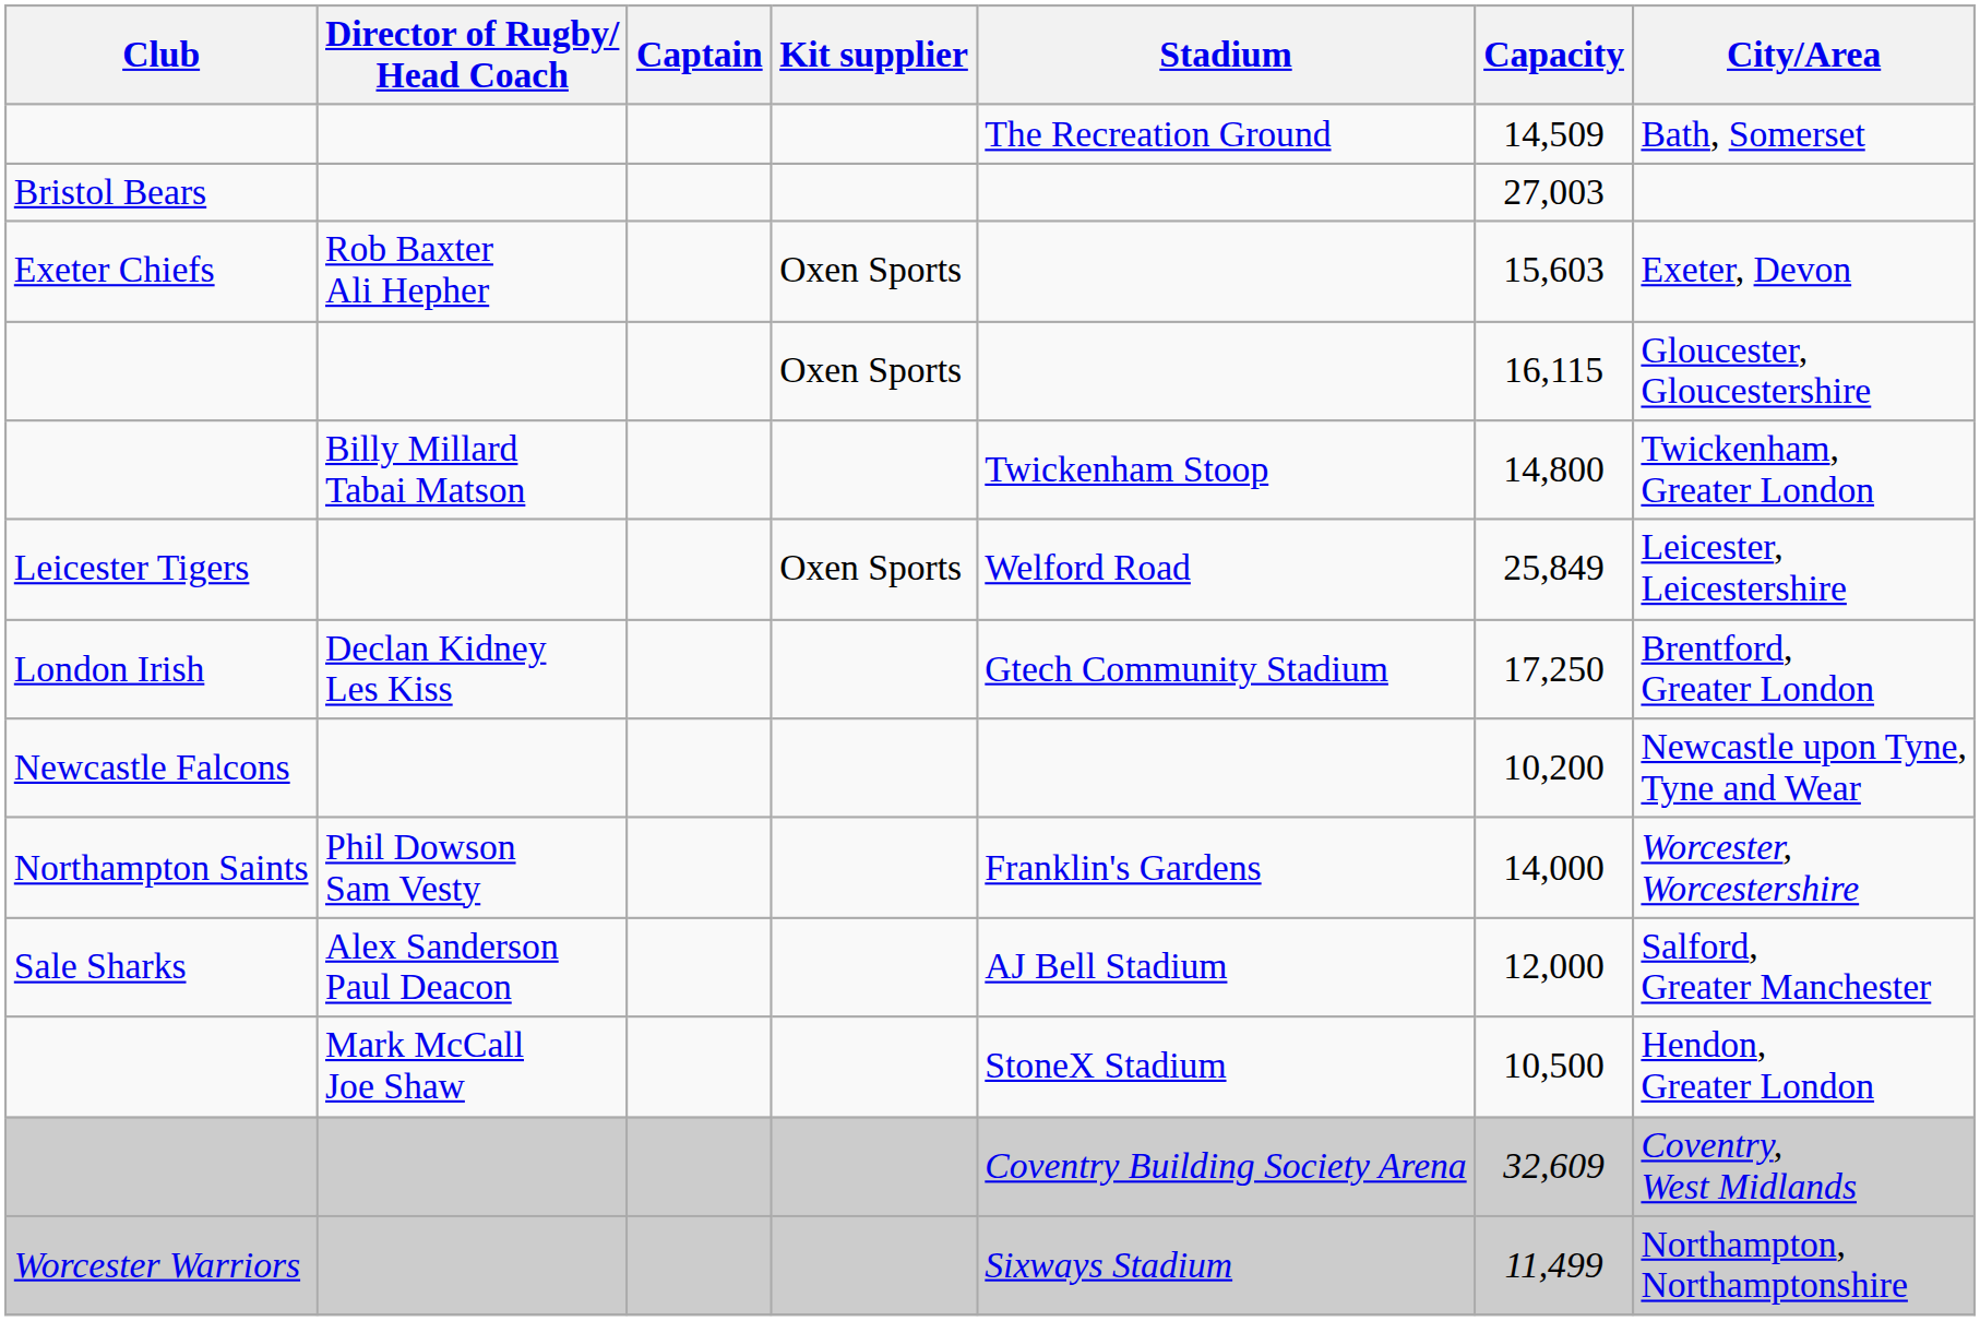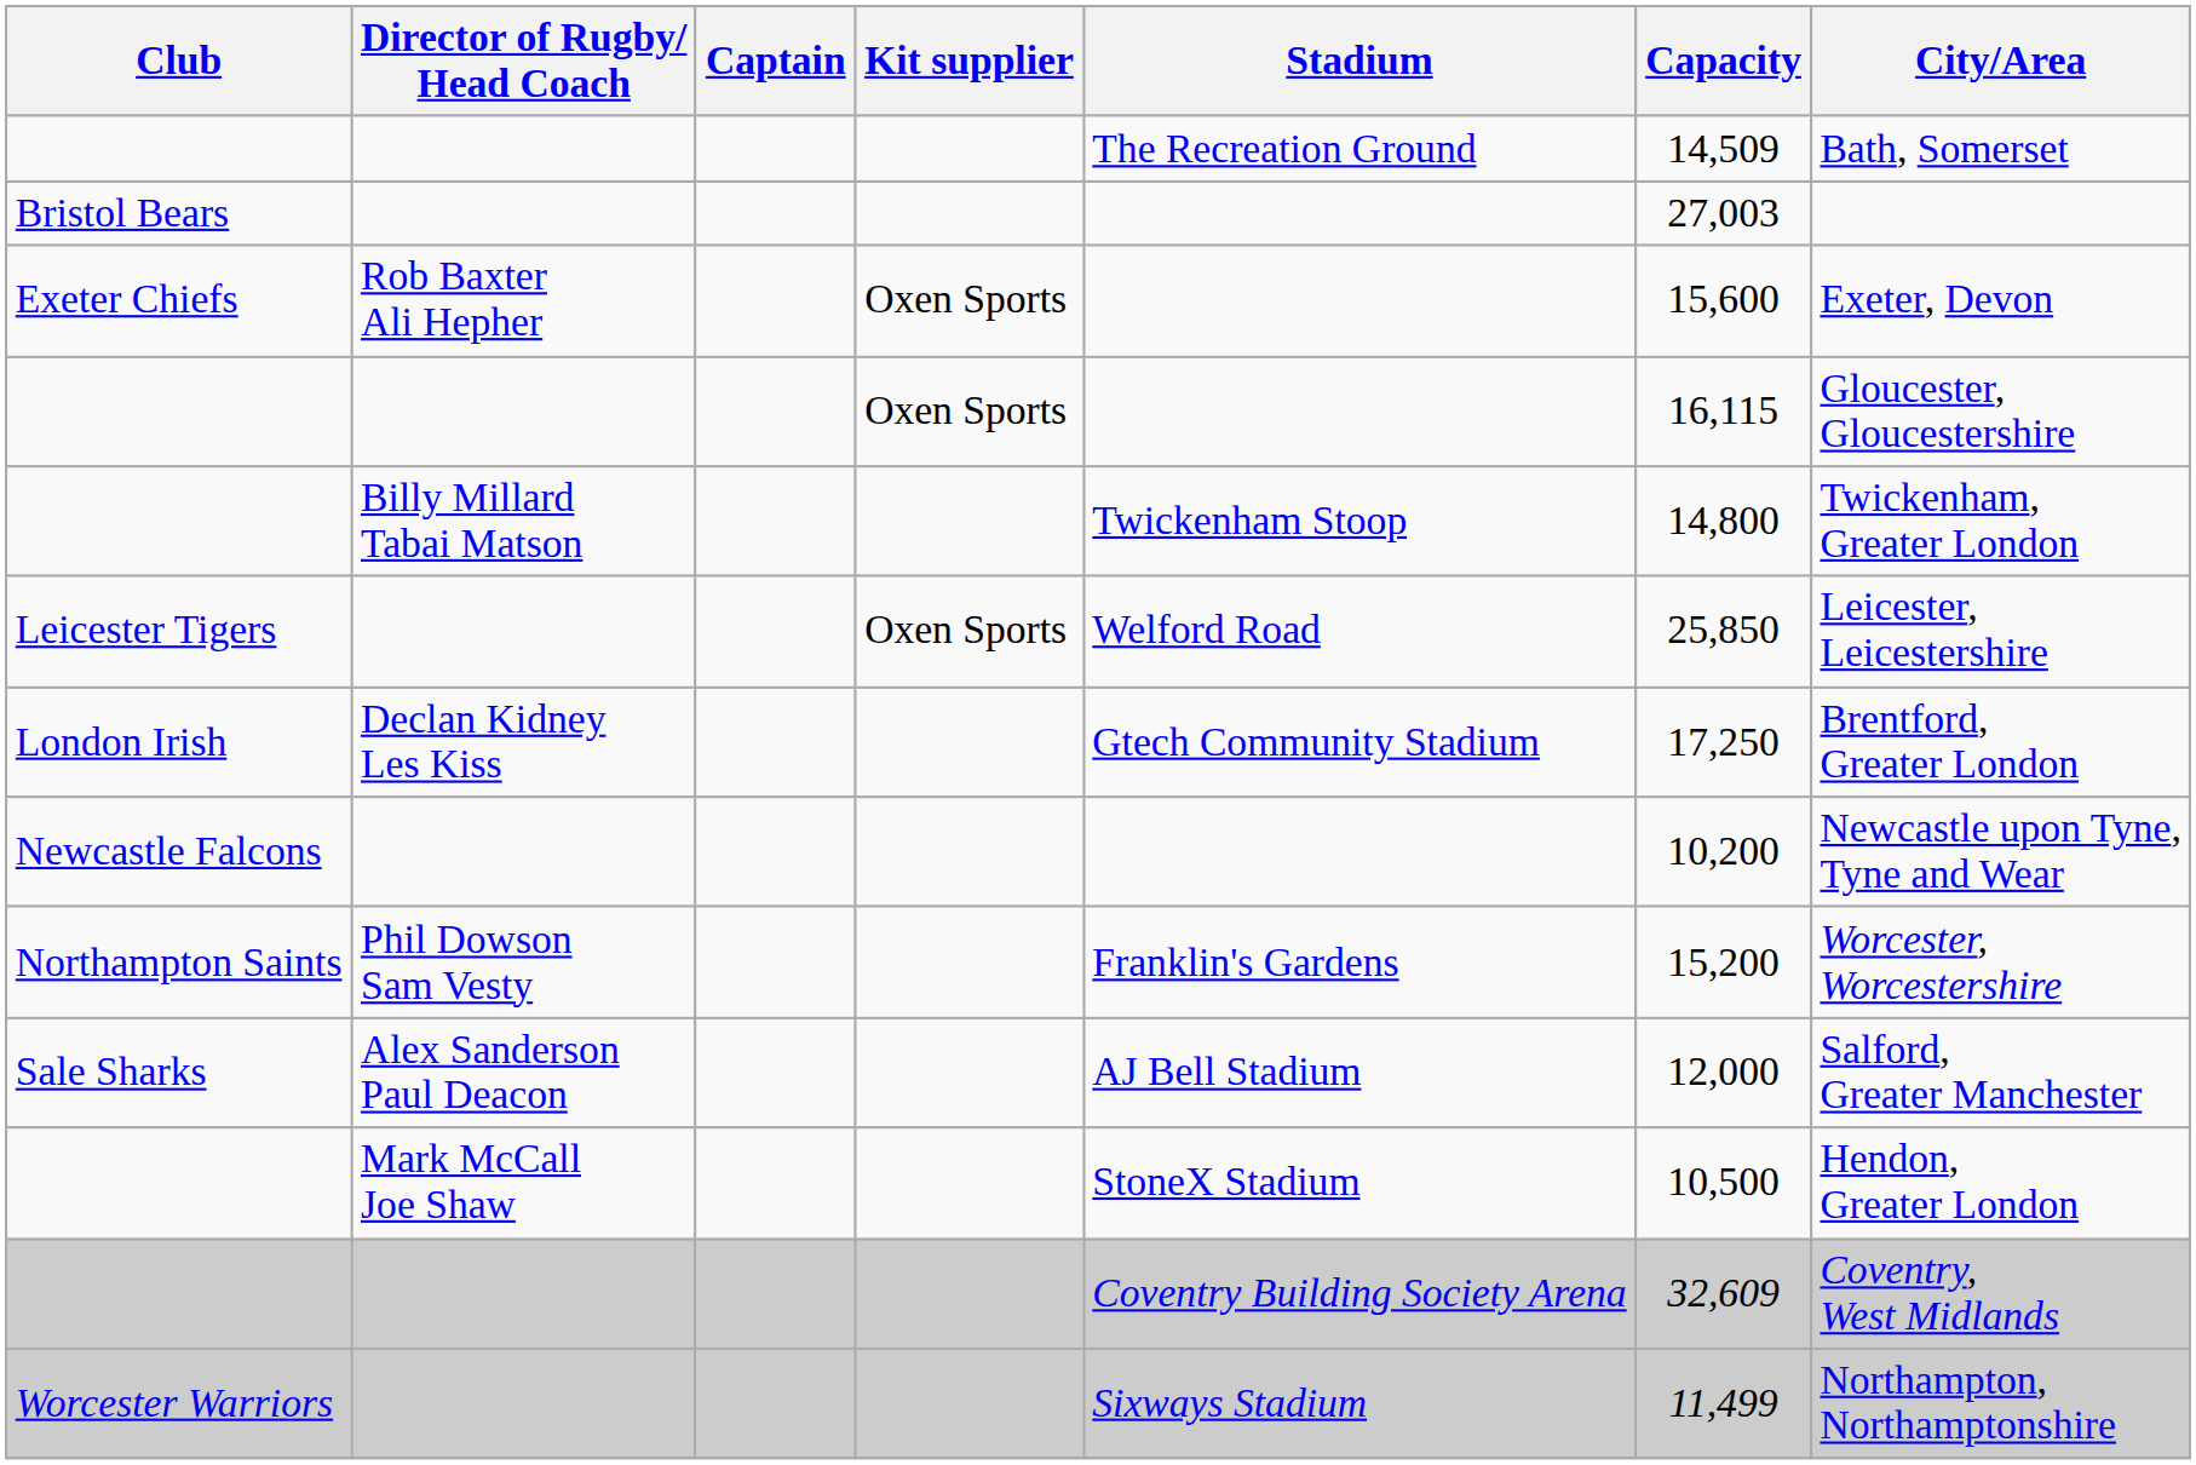Exeter Chiefs | Capacity: 15,603 -> 15,600
Leicester Tigers | Capacity: 25,849 -> 25,850
Northampton Saints | Capacity: 14,000 -> 15,200
